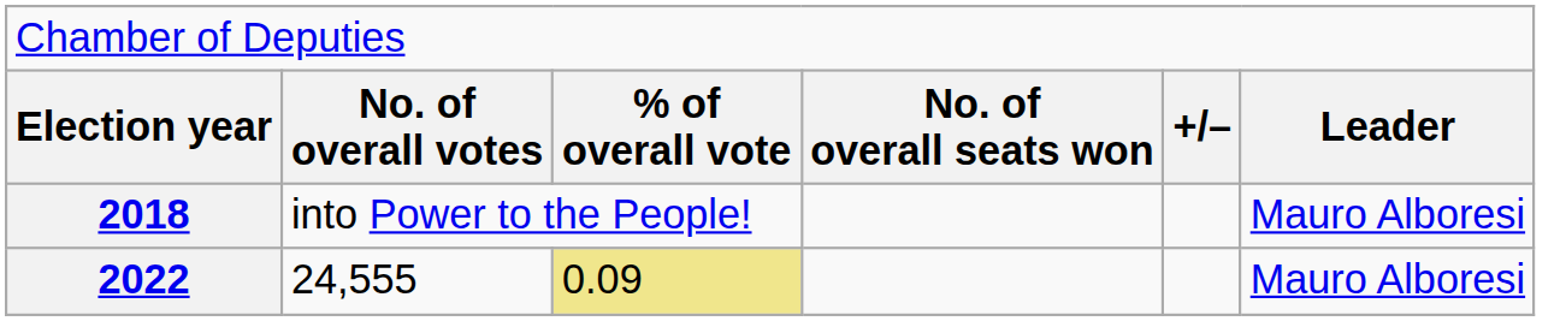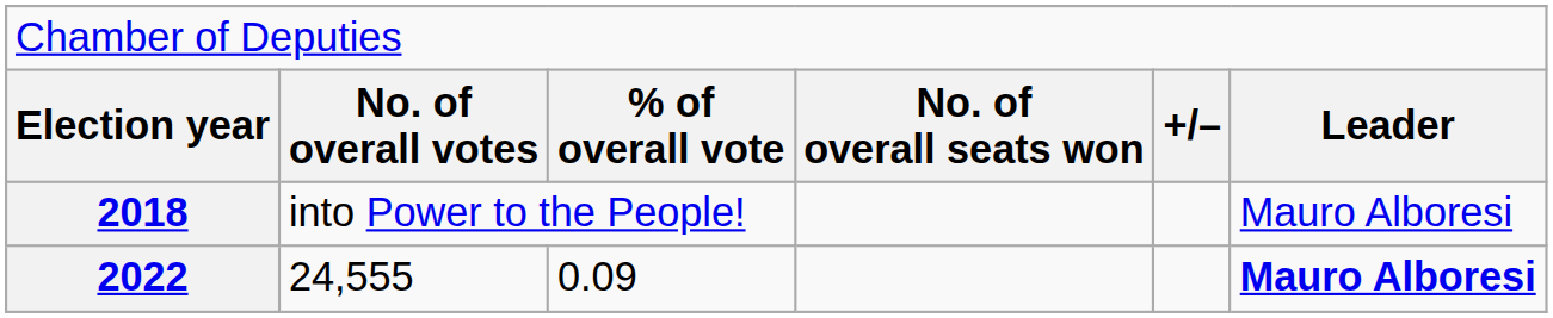2022 | column 3: khaki background -> no background
2022 | column 6: normal -> bold
